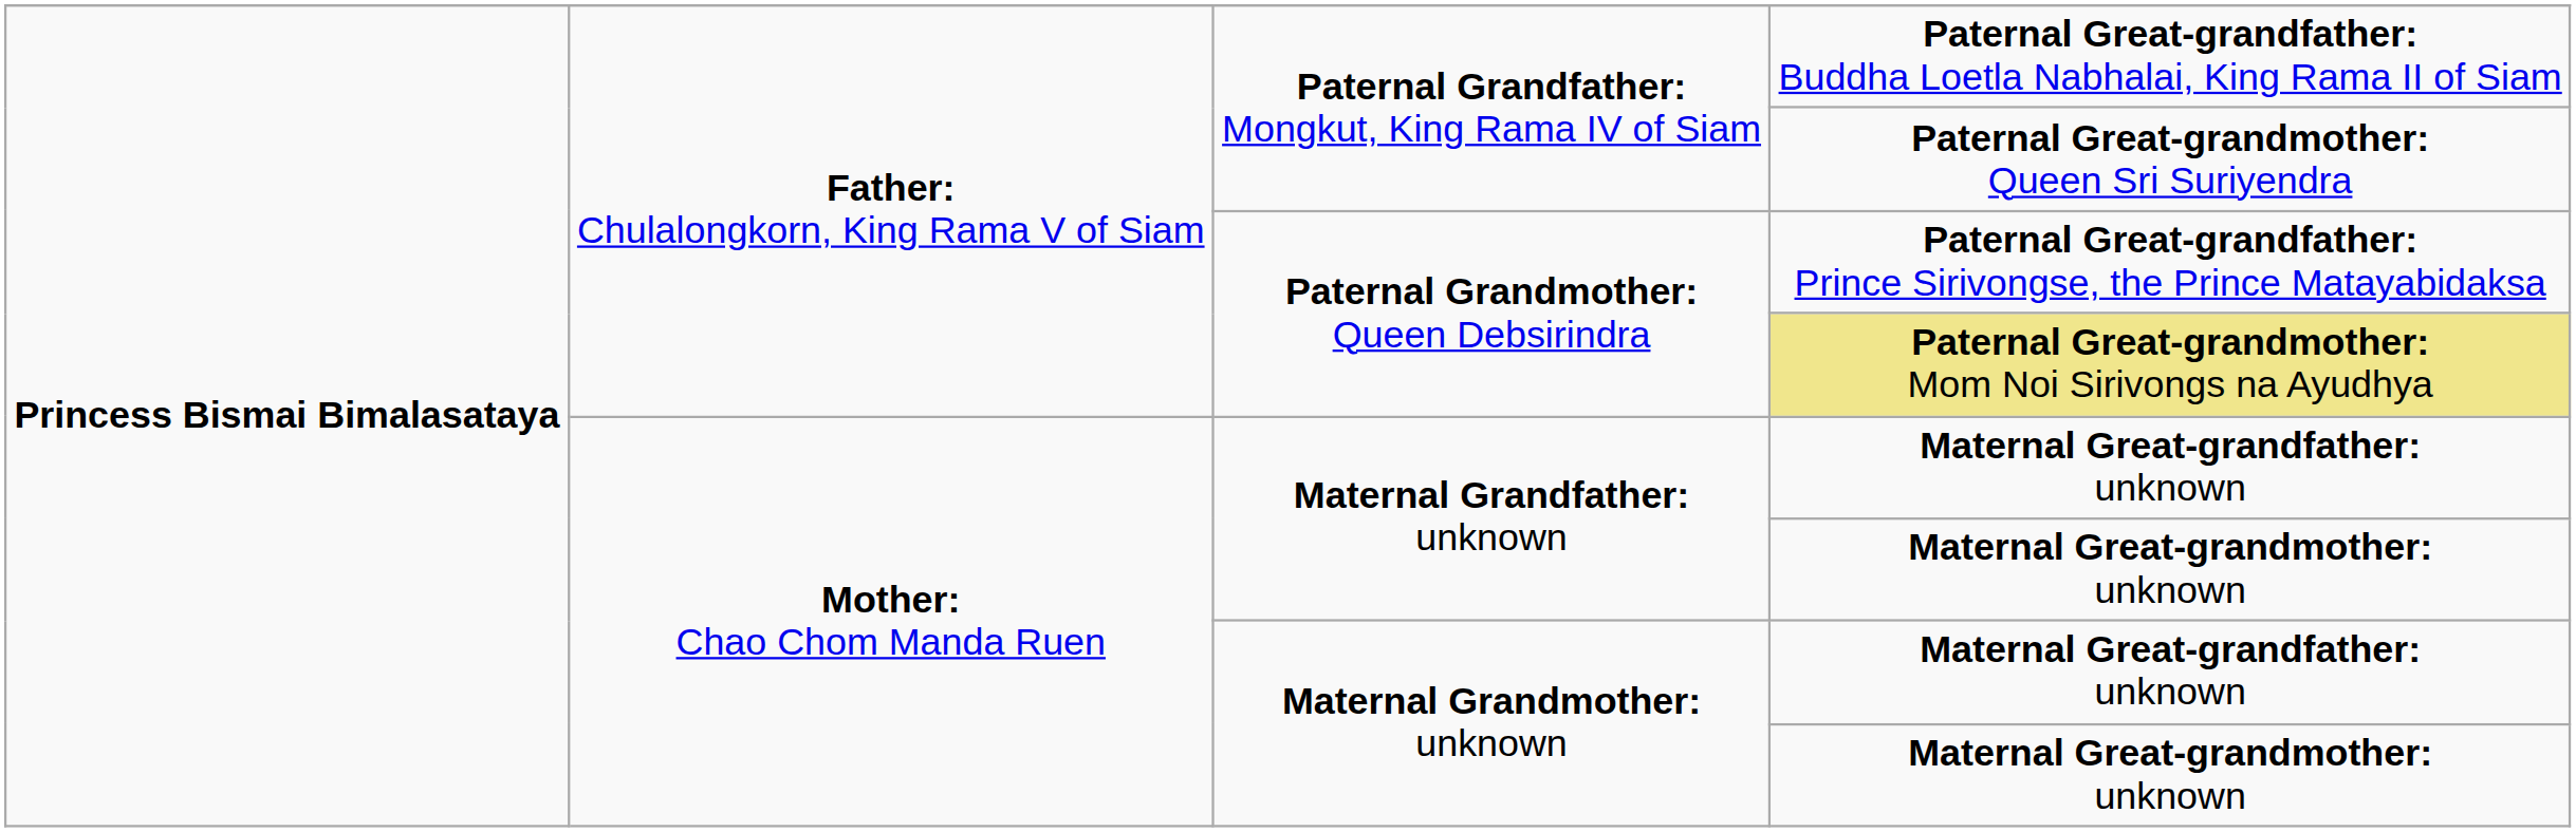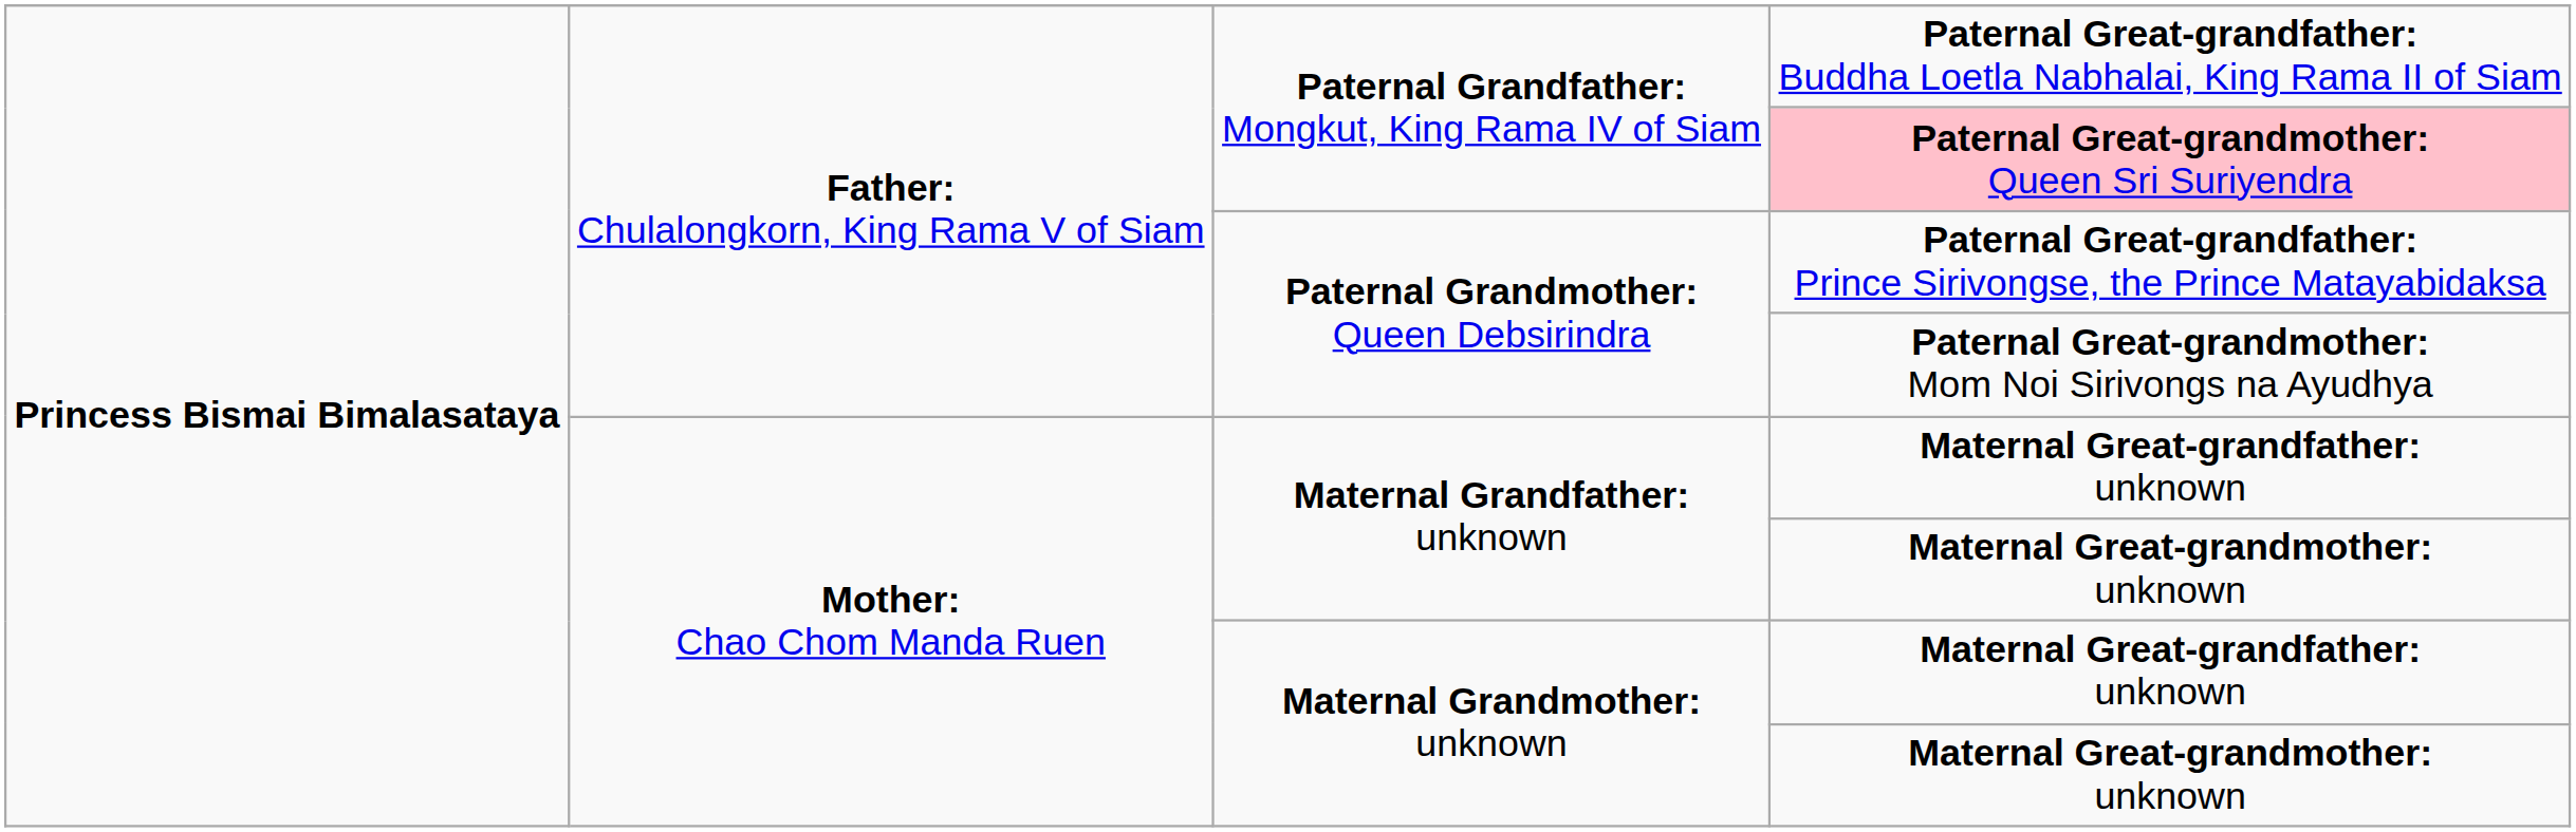Paternal Great-grandmother: Queen Sri Suriyendra | column 4: no background -> pink background
Paternal Great-grandmother: Mom Noi Sirivongs na Ayudhya | column 4: khaki background -> no background
